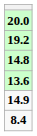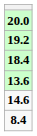row 4 | column 1: 14.8 -> 18.4
row 6 | column 1: 14.9 -> 14.6
